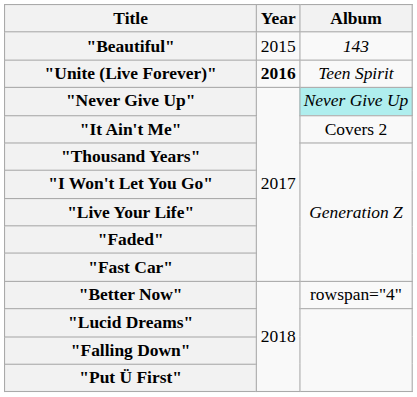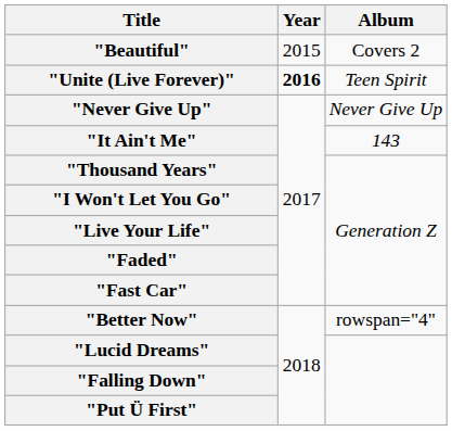"Beautiful" | Album: 143 -> Covers 2
"Never Give Up" | Album: paleturquoise background -> no background
"It Ain't Me" | Album: Covers 2 -> 143
